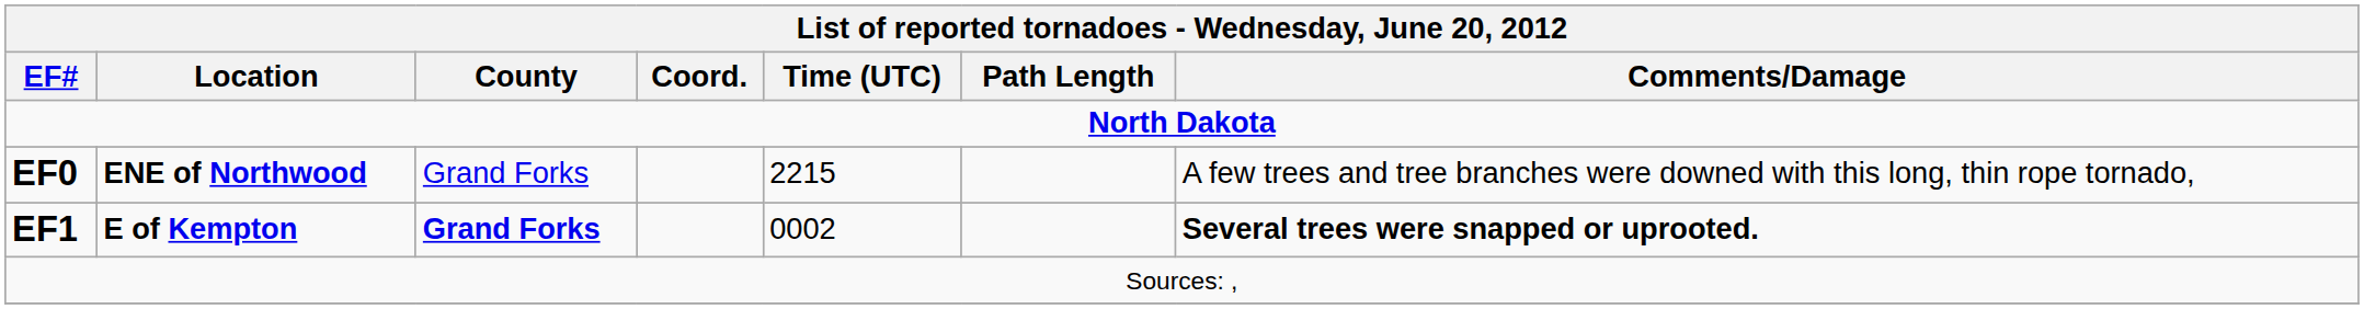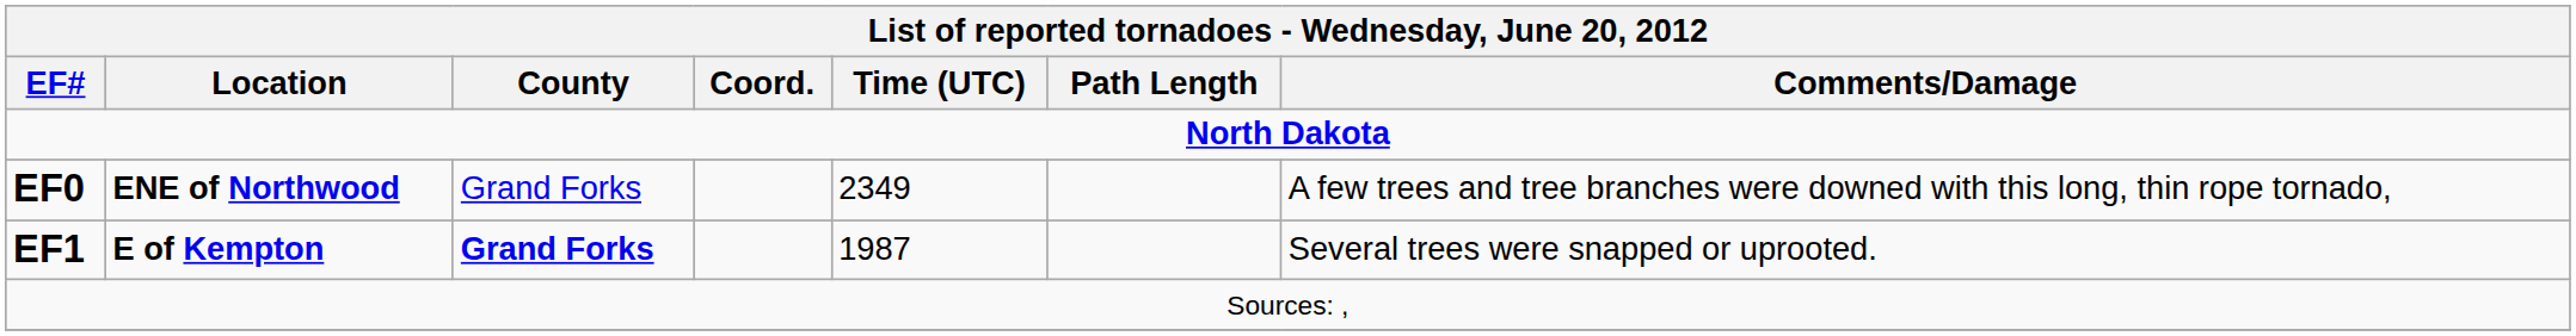EF0 | Time (UTC): 2215 -> 2349
EF1 | Time (UTC): 0002 -> 1987
EF1 | Comments/Damage: bold -> normal
